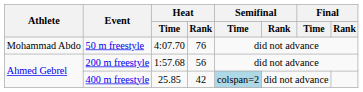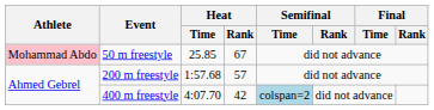50 m freestyle | Athlete: no background -> pink background
50 m freestyle | Heat / Time: 4:07.70 -> 25.85
50 m freestyle | Heat / Rank: 76 -> 67
200 m freestyle | Heat / Rank: 56 -> 57
400 m freestyle | Heat / Time: 25.85 -> 4:07.70
